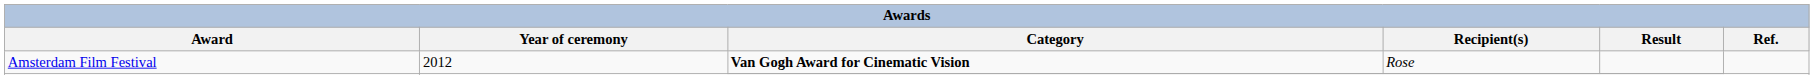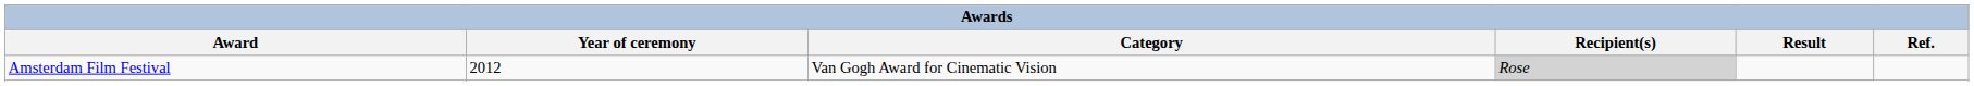row 3 | Category: bold -> normal
row 3 | Recipient(s): no background -> lightgrey background
